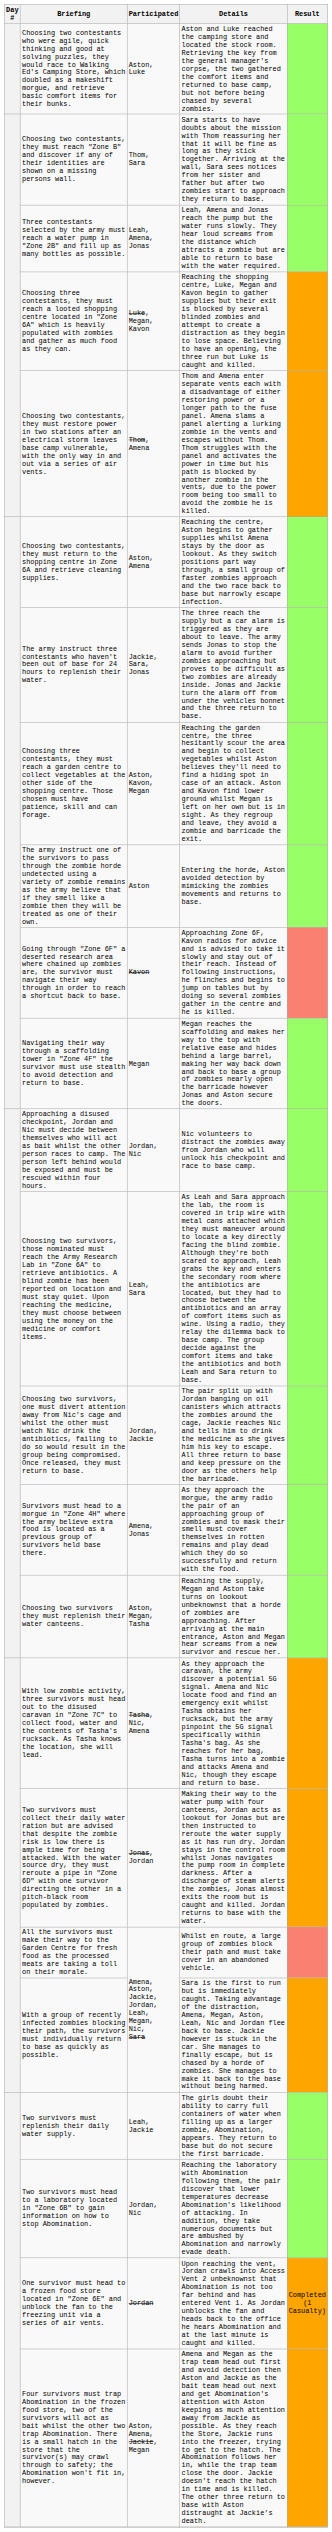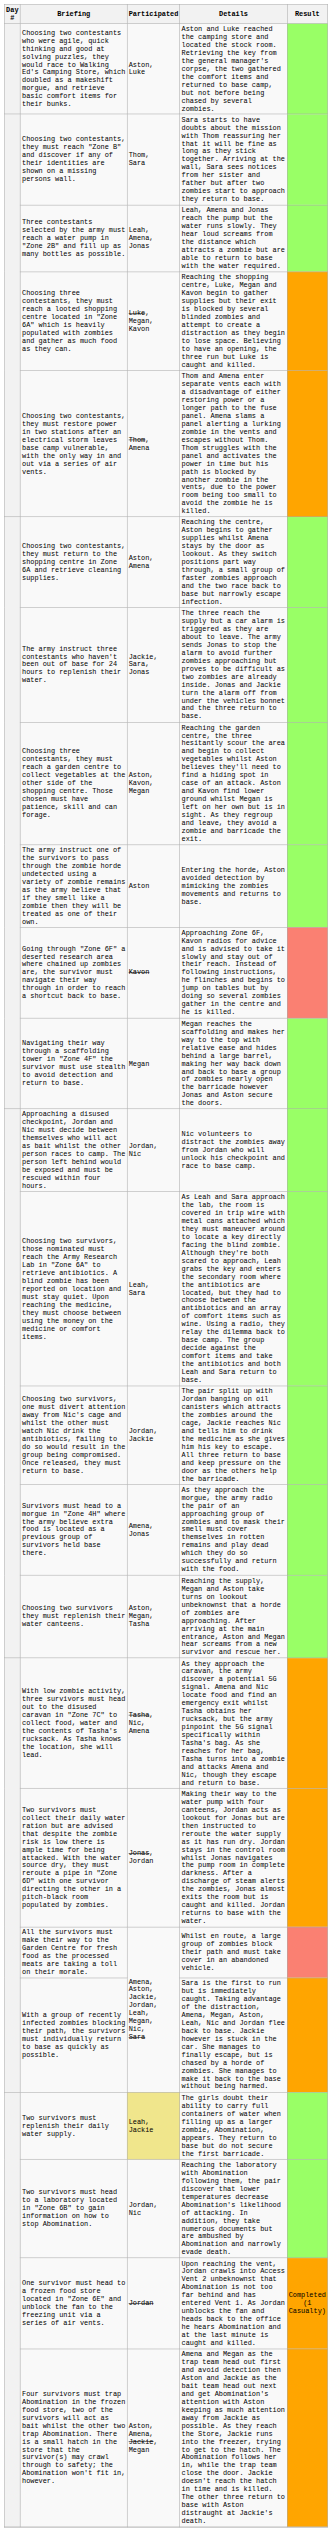Two survivors must replenish their daily water supply. | Participated: no background -> khaki background
